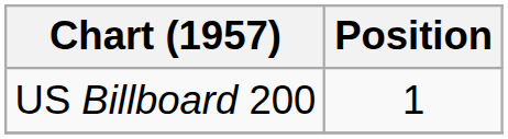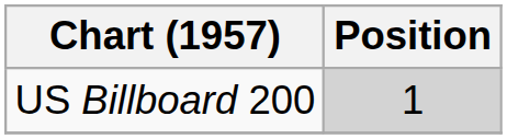US Billboard 200 | Position: no background -> lightgrey background
